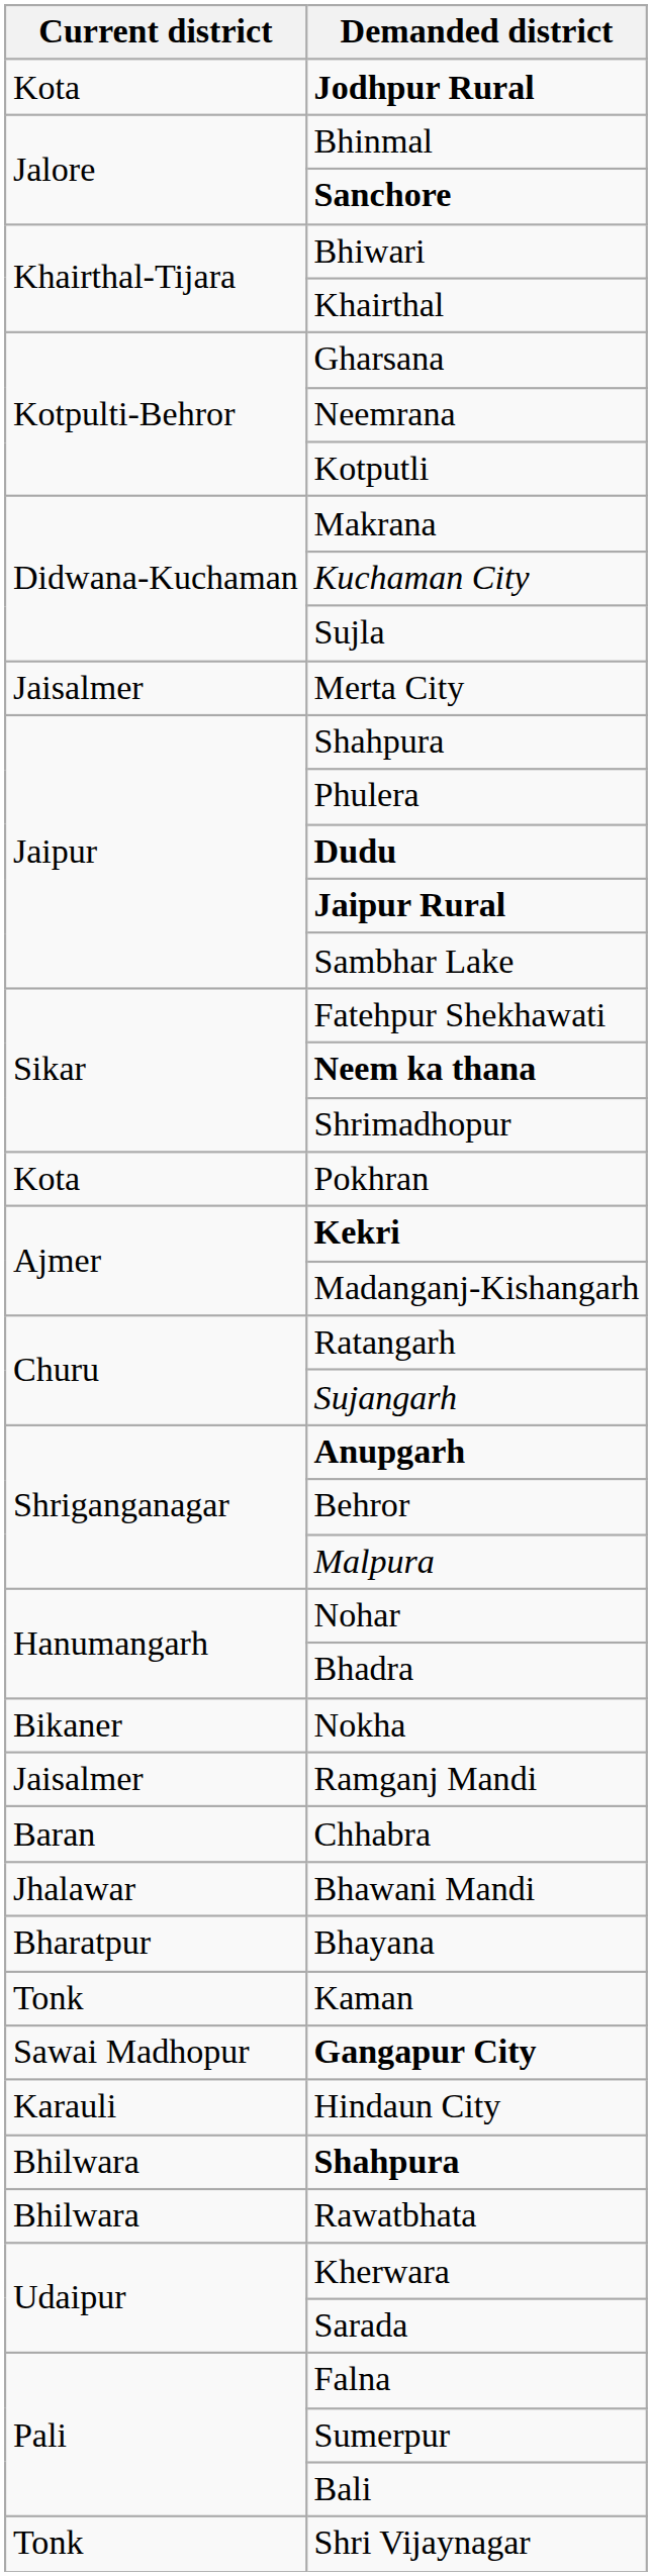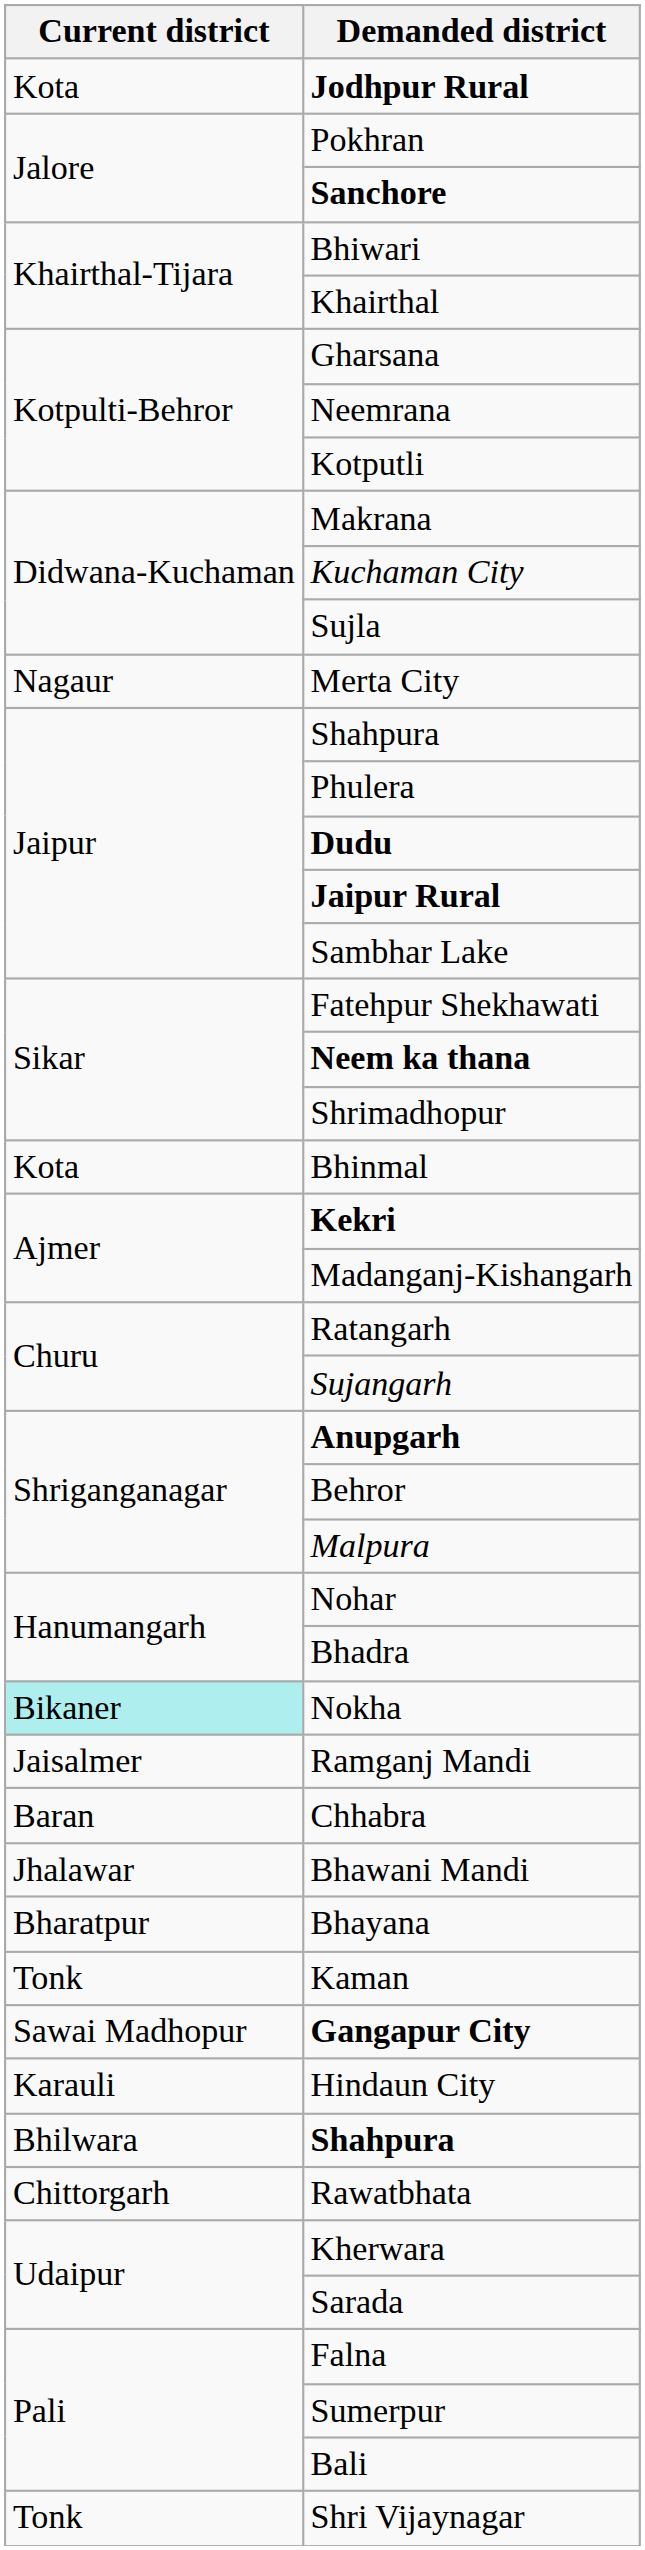row 3 | Demanded district: Bhinmal -> Pokhran
row 13 | Current district: Jaisalmer -> Nagaur
row 22 | Demanded district: Pokhran -> Bhinmal
row 32 | Current district: no background -> paleturquoise background
row 41 | Current district: Bhilwara -> Chittorgarh
